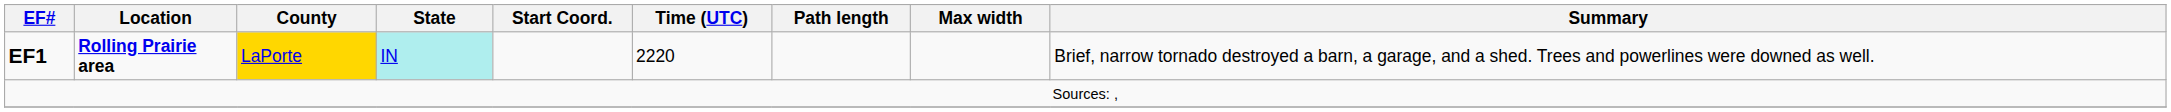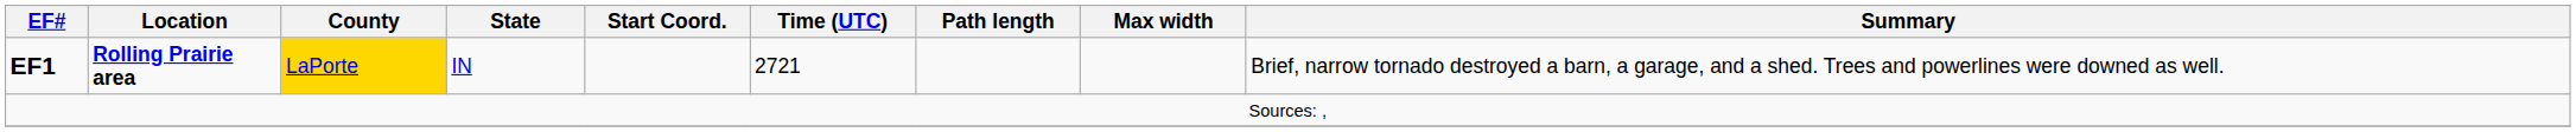EF1 | State: paleturquoise background -> no background
EF1 | Time (UTC): 2220 -> 2721
